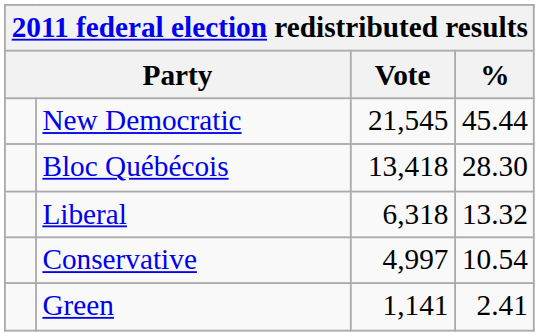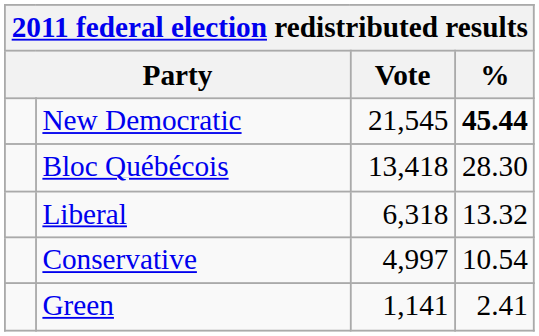New Democratic | %: normal -> bold
